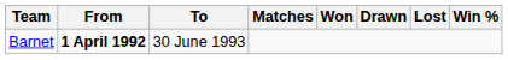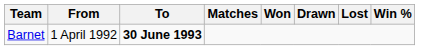Barnet | From: bold -> normal
Barnet | To: normal -> bold
